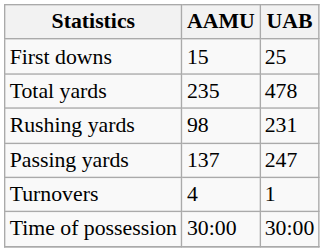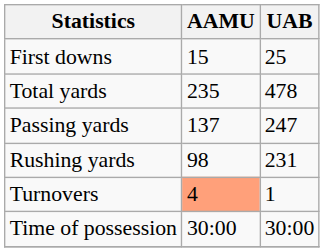rows swapped: Rushing yards <-> Passing yards
Turnovers | AAMU: no background -> lightsalmon background
